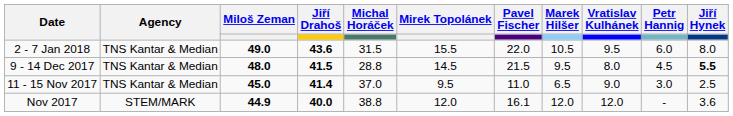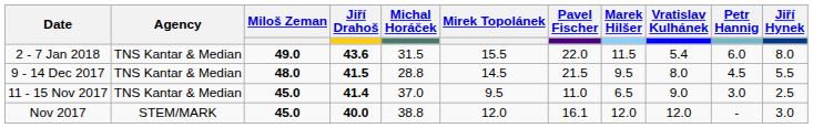2 - 7 Jan 2018 | Marek Hilšer: 10.5 -> 11.5
2 - 7 Jan 2018 | Vratislav Kulhánek: 9.5 -> 5.4
9 - 14 Dec 2017 | Jiří Hynek: bold -> normal
Nov 2017 | Miloš Zeman: 44.9 -> 45.0
Nov 2017 | Jiří Hynek: 3.6 -> 3.0
